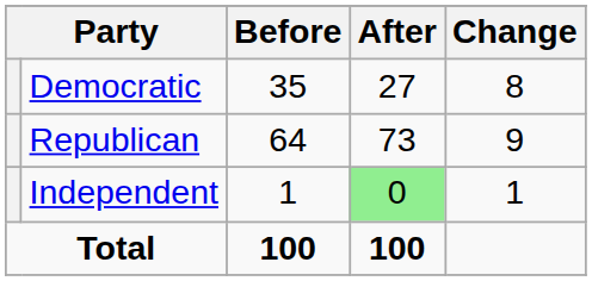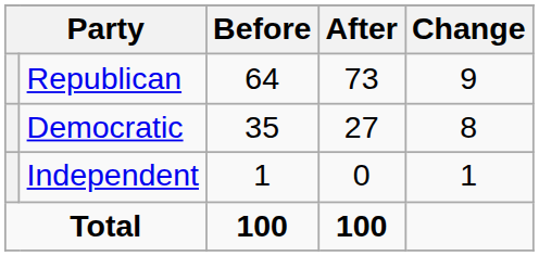rows swapped: Republican <-> Democratic
Independent | After: lightgreen background -> no background
